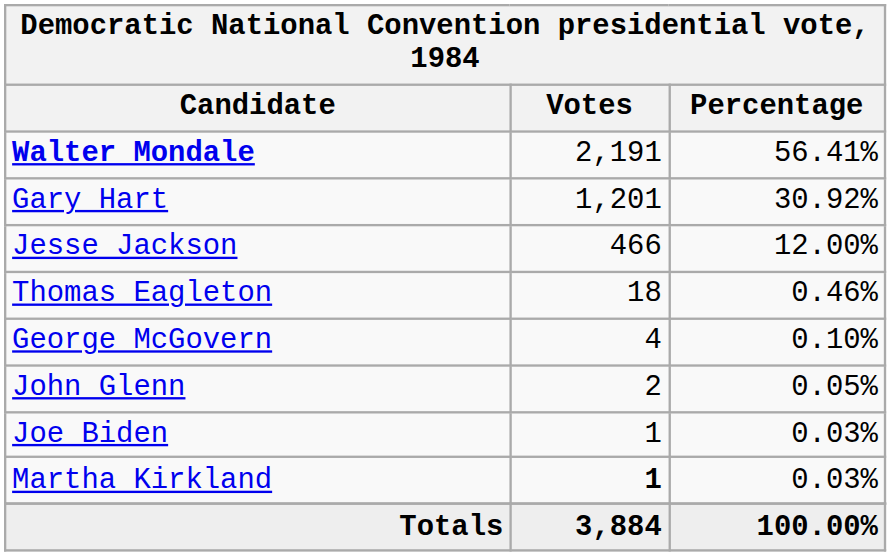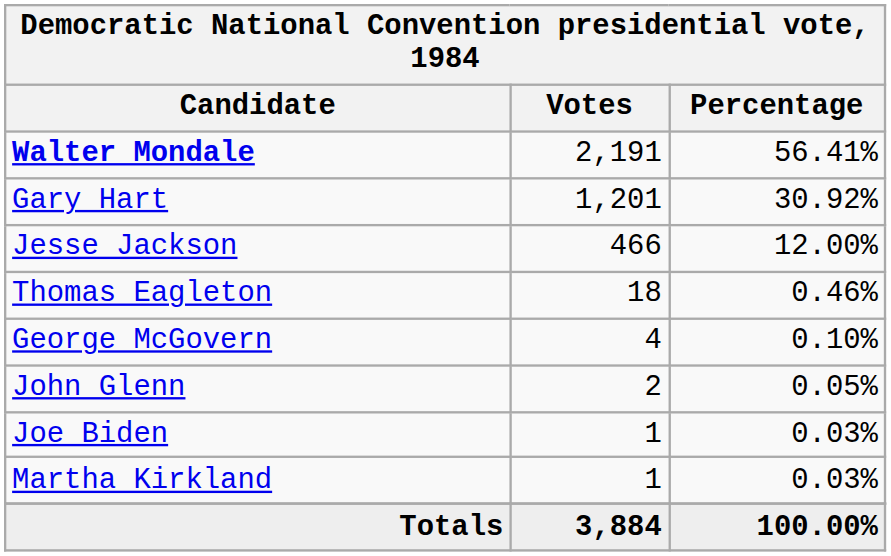Martha Kirkland | Votes: bold -> normal
